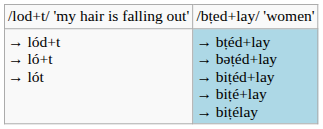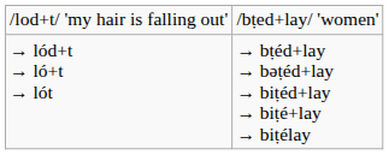→ lód+t → ló+t → lót | column 2: lightblue background -> no background
